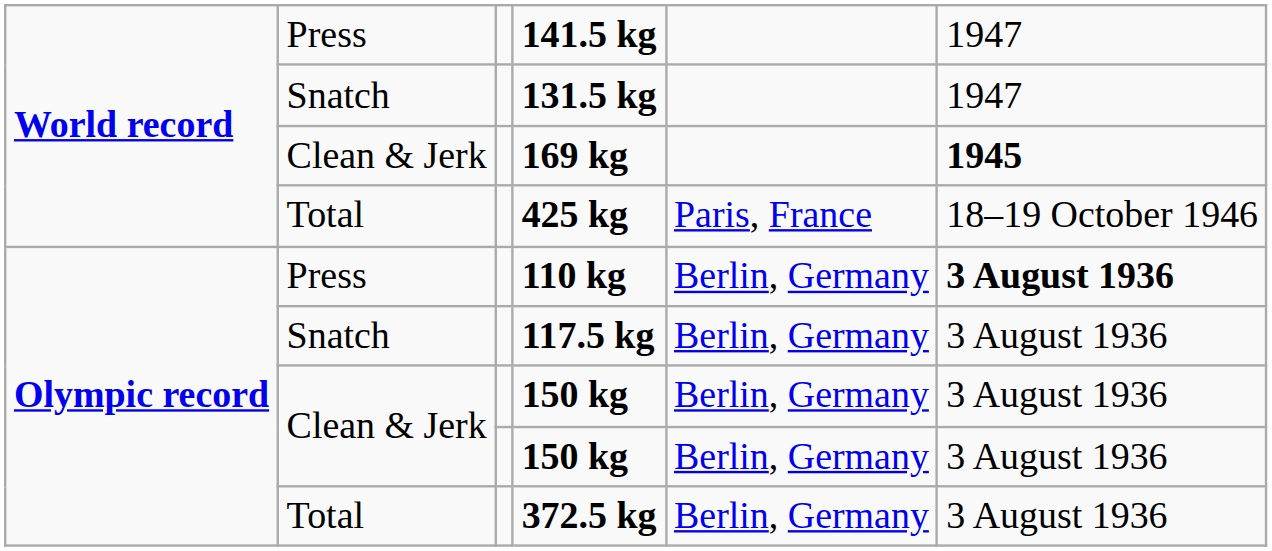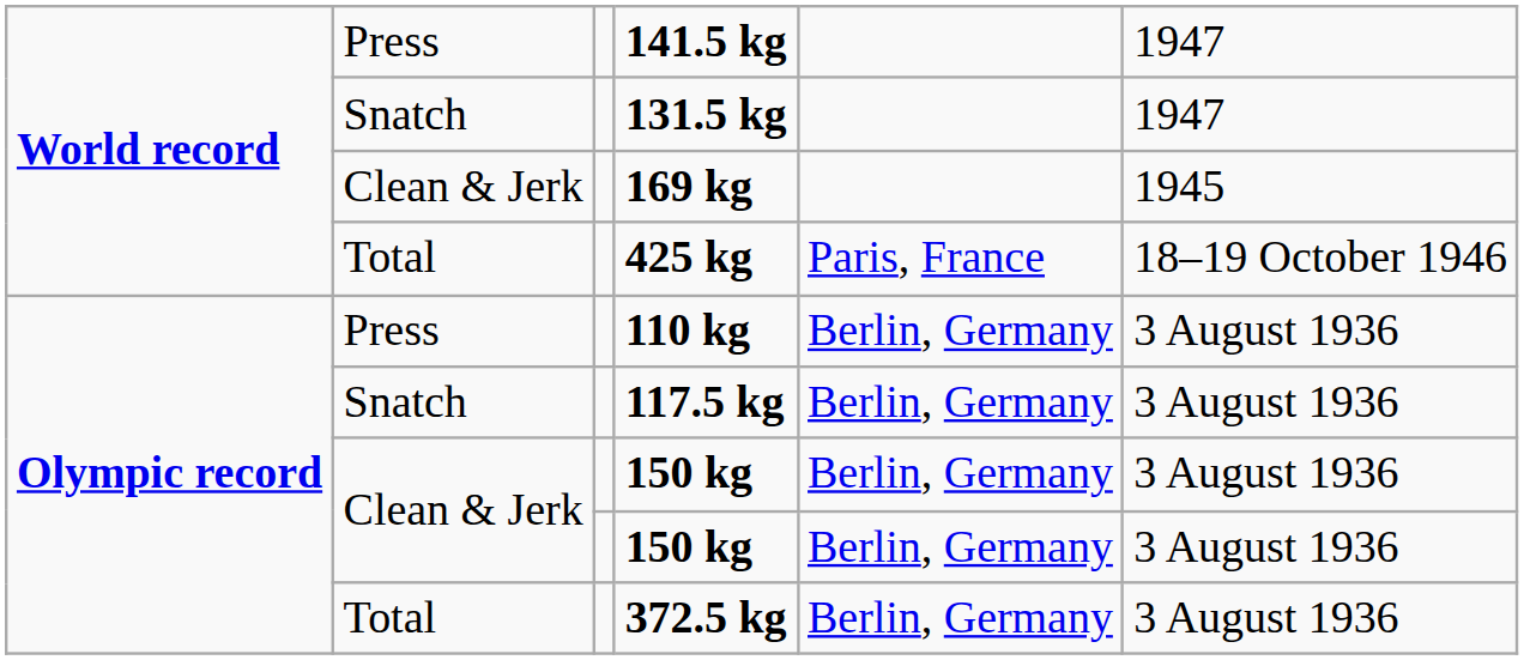169 kg | column 6: bold -> normal
110 kg | column 6: bold -> normal
